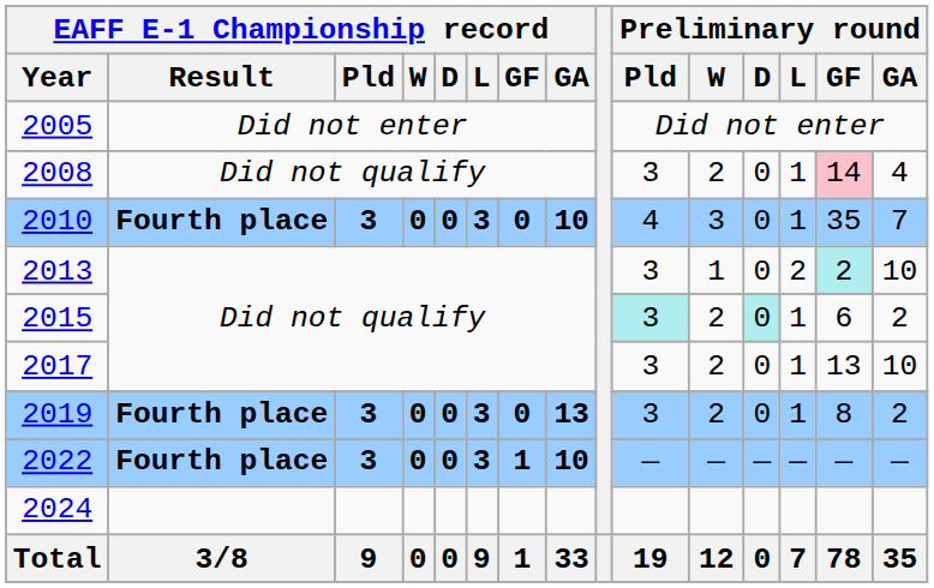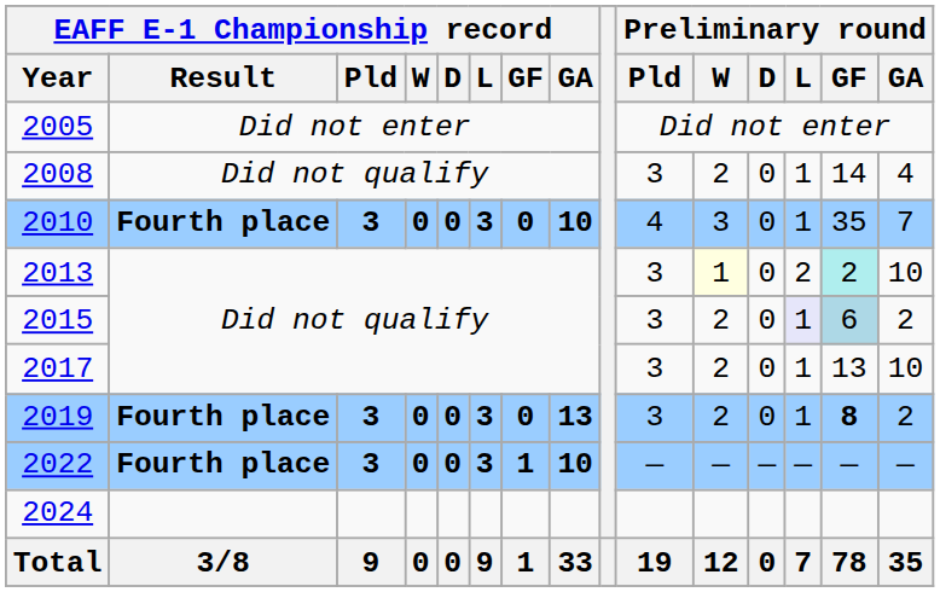2008 | Preliminary round / GF: pink background -> no background
2013 | Preliminary round / W: no background -> lightyellow background
2015 | Preliminary round / Pld: paleturquoise background -> no background
2015 | Preliminary round / D: paleturquoise background -> no background
2015 | Preliminary round / L: no background -> lavender background
2015 | Preliminary round / GF: no background -> lightblue background
2019 | Preliminary round / GF: normal -> bold
